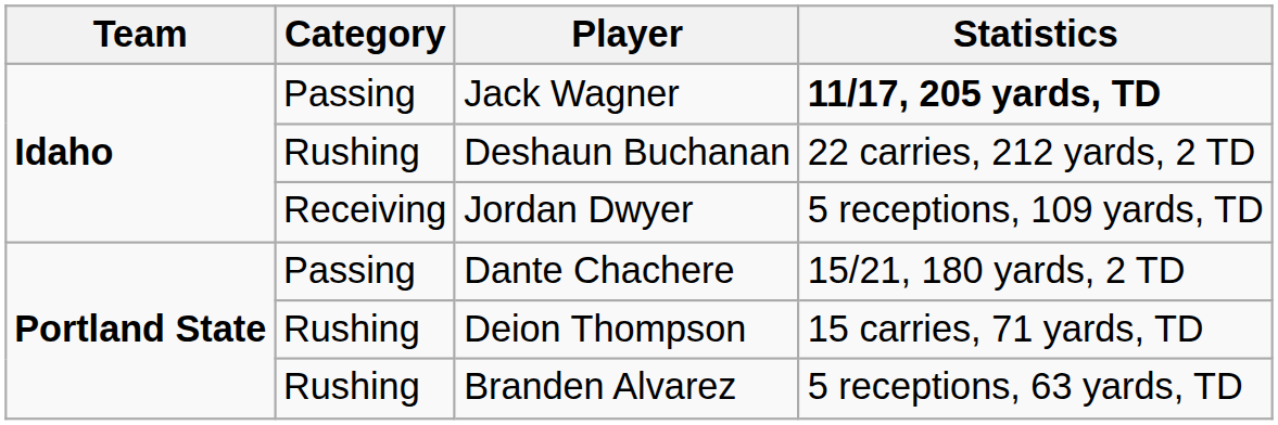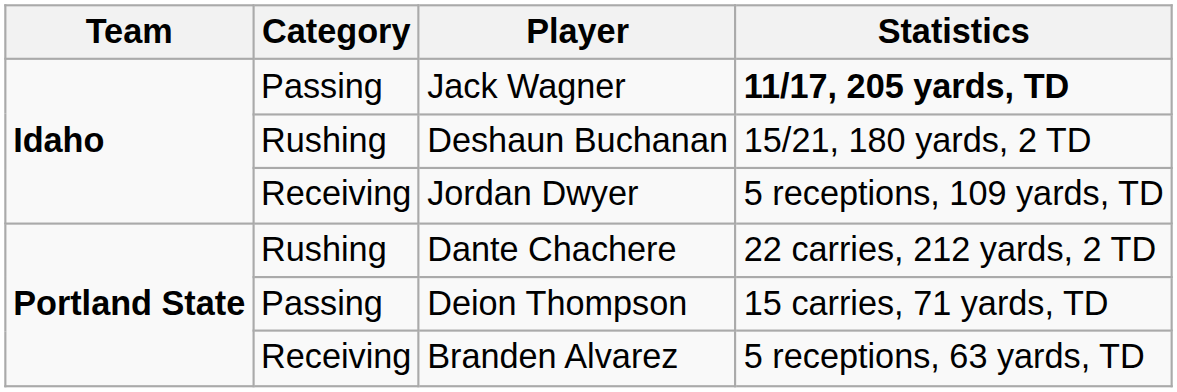Deshaun Buchanan | Statistics: 22 carries, 212 yards, 2 TD -> 15/21, 180 yards, 2 TD
Dante Chachere | Category: Passing -> Rushing
Dante Chachere | Statistics: 15/21, 180 yards, 2 TD -> 22 carries, 212 yards, 2 TD
Deion Thompson | Category: Rushing -> Passing
Branden Alvarez | Category: Rushing -> Receiving
